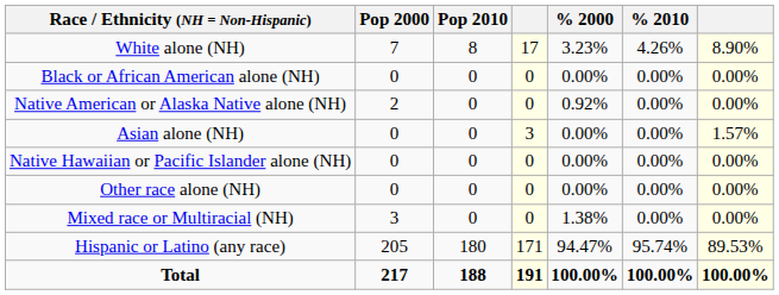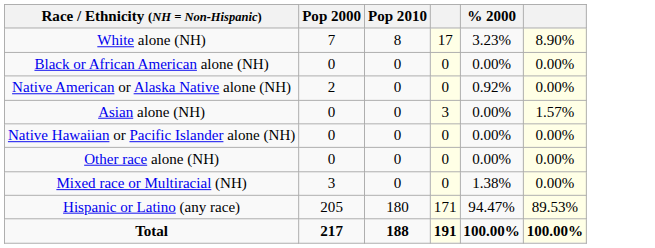- column: % 2010 | 4.26% | 0.00% | 0.00% | 0.00% | 0.00% | 0.00% | 0.00% | 95.74% | 100.00%
